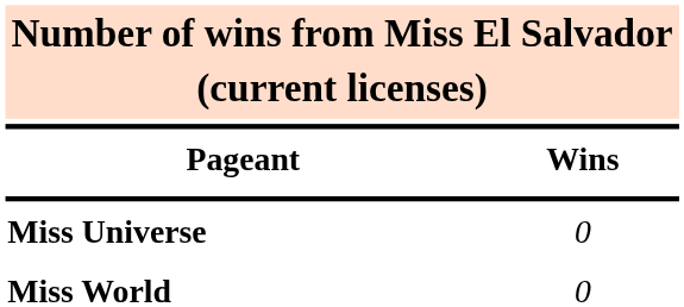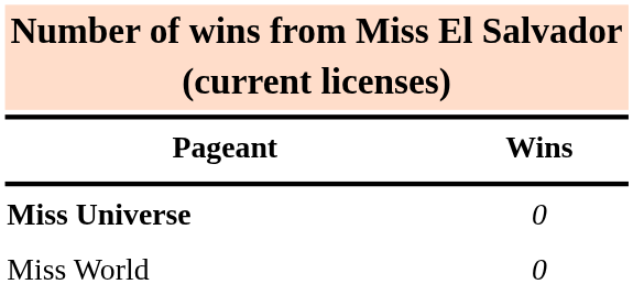row 4 | column 1: bold -> normal
